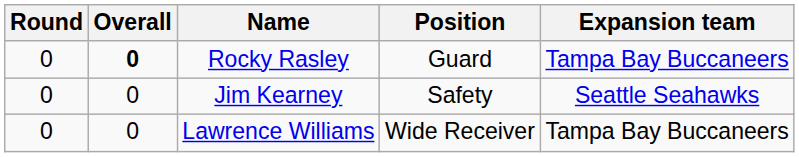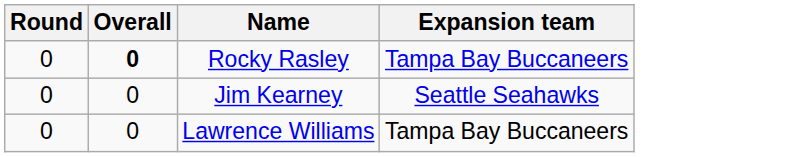- column: Position | Guard | Safety | Wide Receiver
